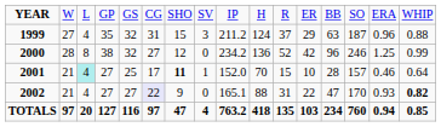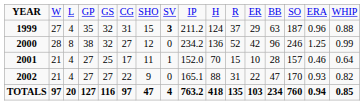1999 | column 8: normal -> bold
2001 | column 3: paleturquoise background -> no background
2001 | column 7: bold -> normal
2002 | column 6: lavender background -> no background
2002 | column 16: bold -> normal
